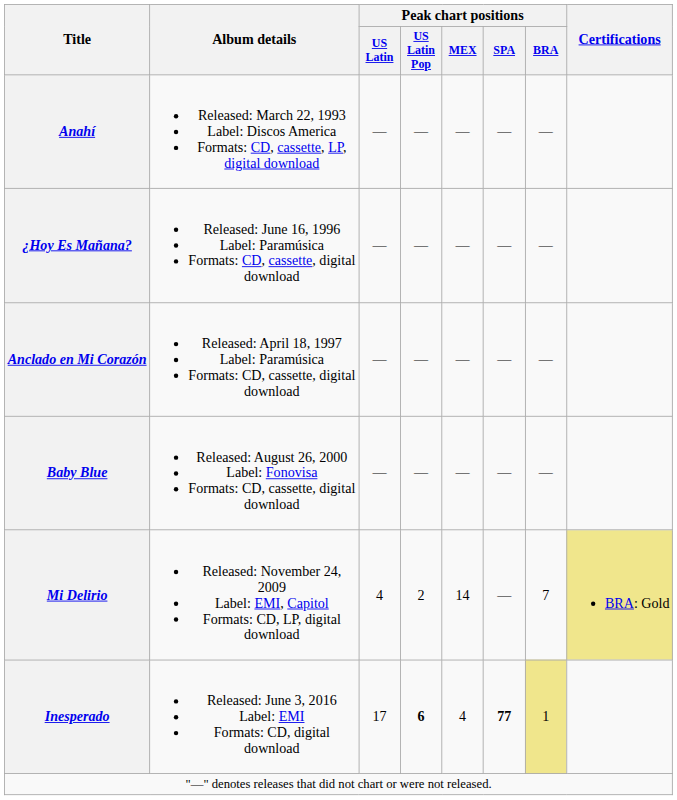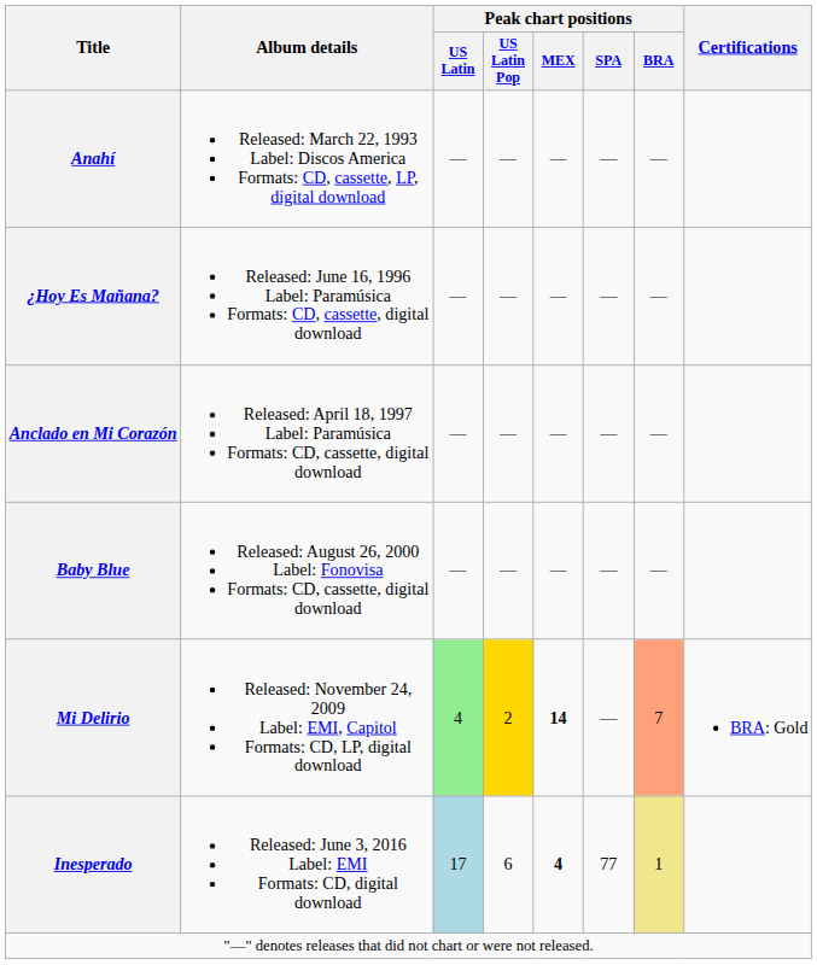Mi Delirio | Peak chart positions / US Latin: no background -> lightgreen background
Mi Delirio | Peak chart positions / US Latin Pop: no background -> gold background
Mi Delirio | Peak chart positions / MEX: normal -> bold
Mi Delirio | Peak chart positions / BRA: no background -> lightsalmon background
Mi Delirio | Certifications: khaki background -> no background
Inesperado | Peak chart positions / US Latin: no background -> lightblue background
Inesperado | Peak chart positions / US Latin Pop: bold -> normal
Inesperado | Peak chart positions / MEX: normal -> bold
Inesperado | Peak chart positions / SPA: bold -> normal
